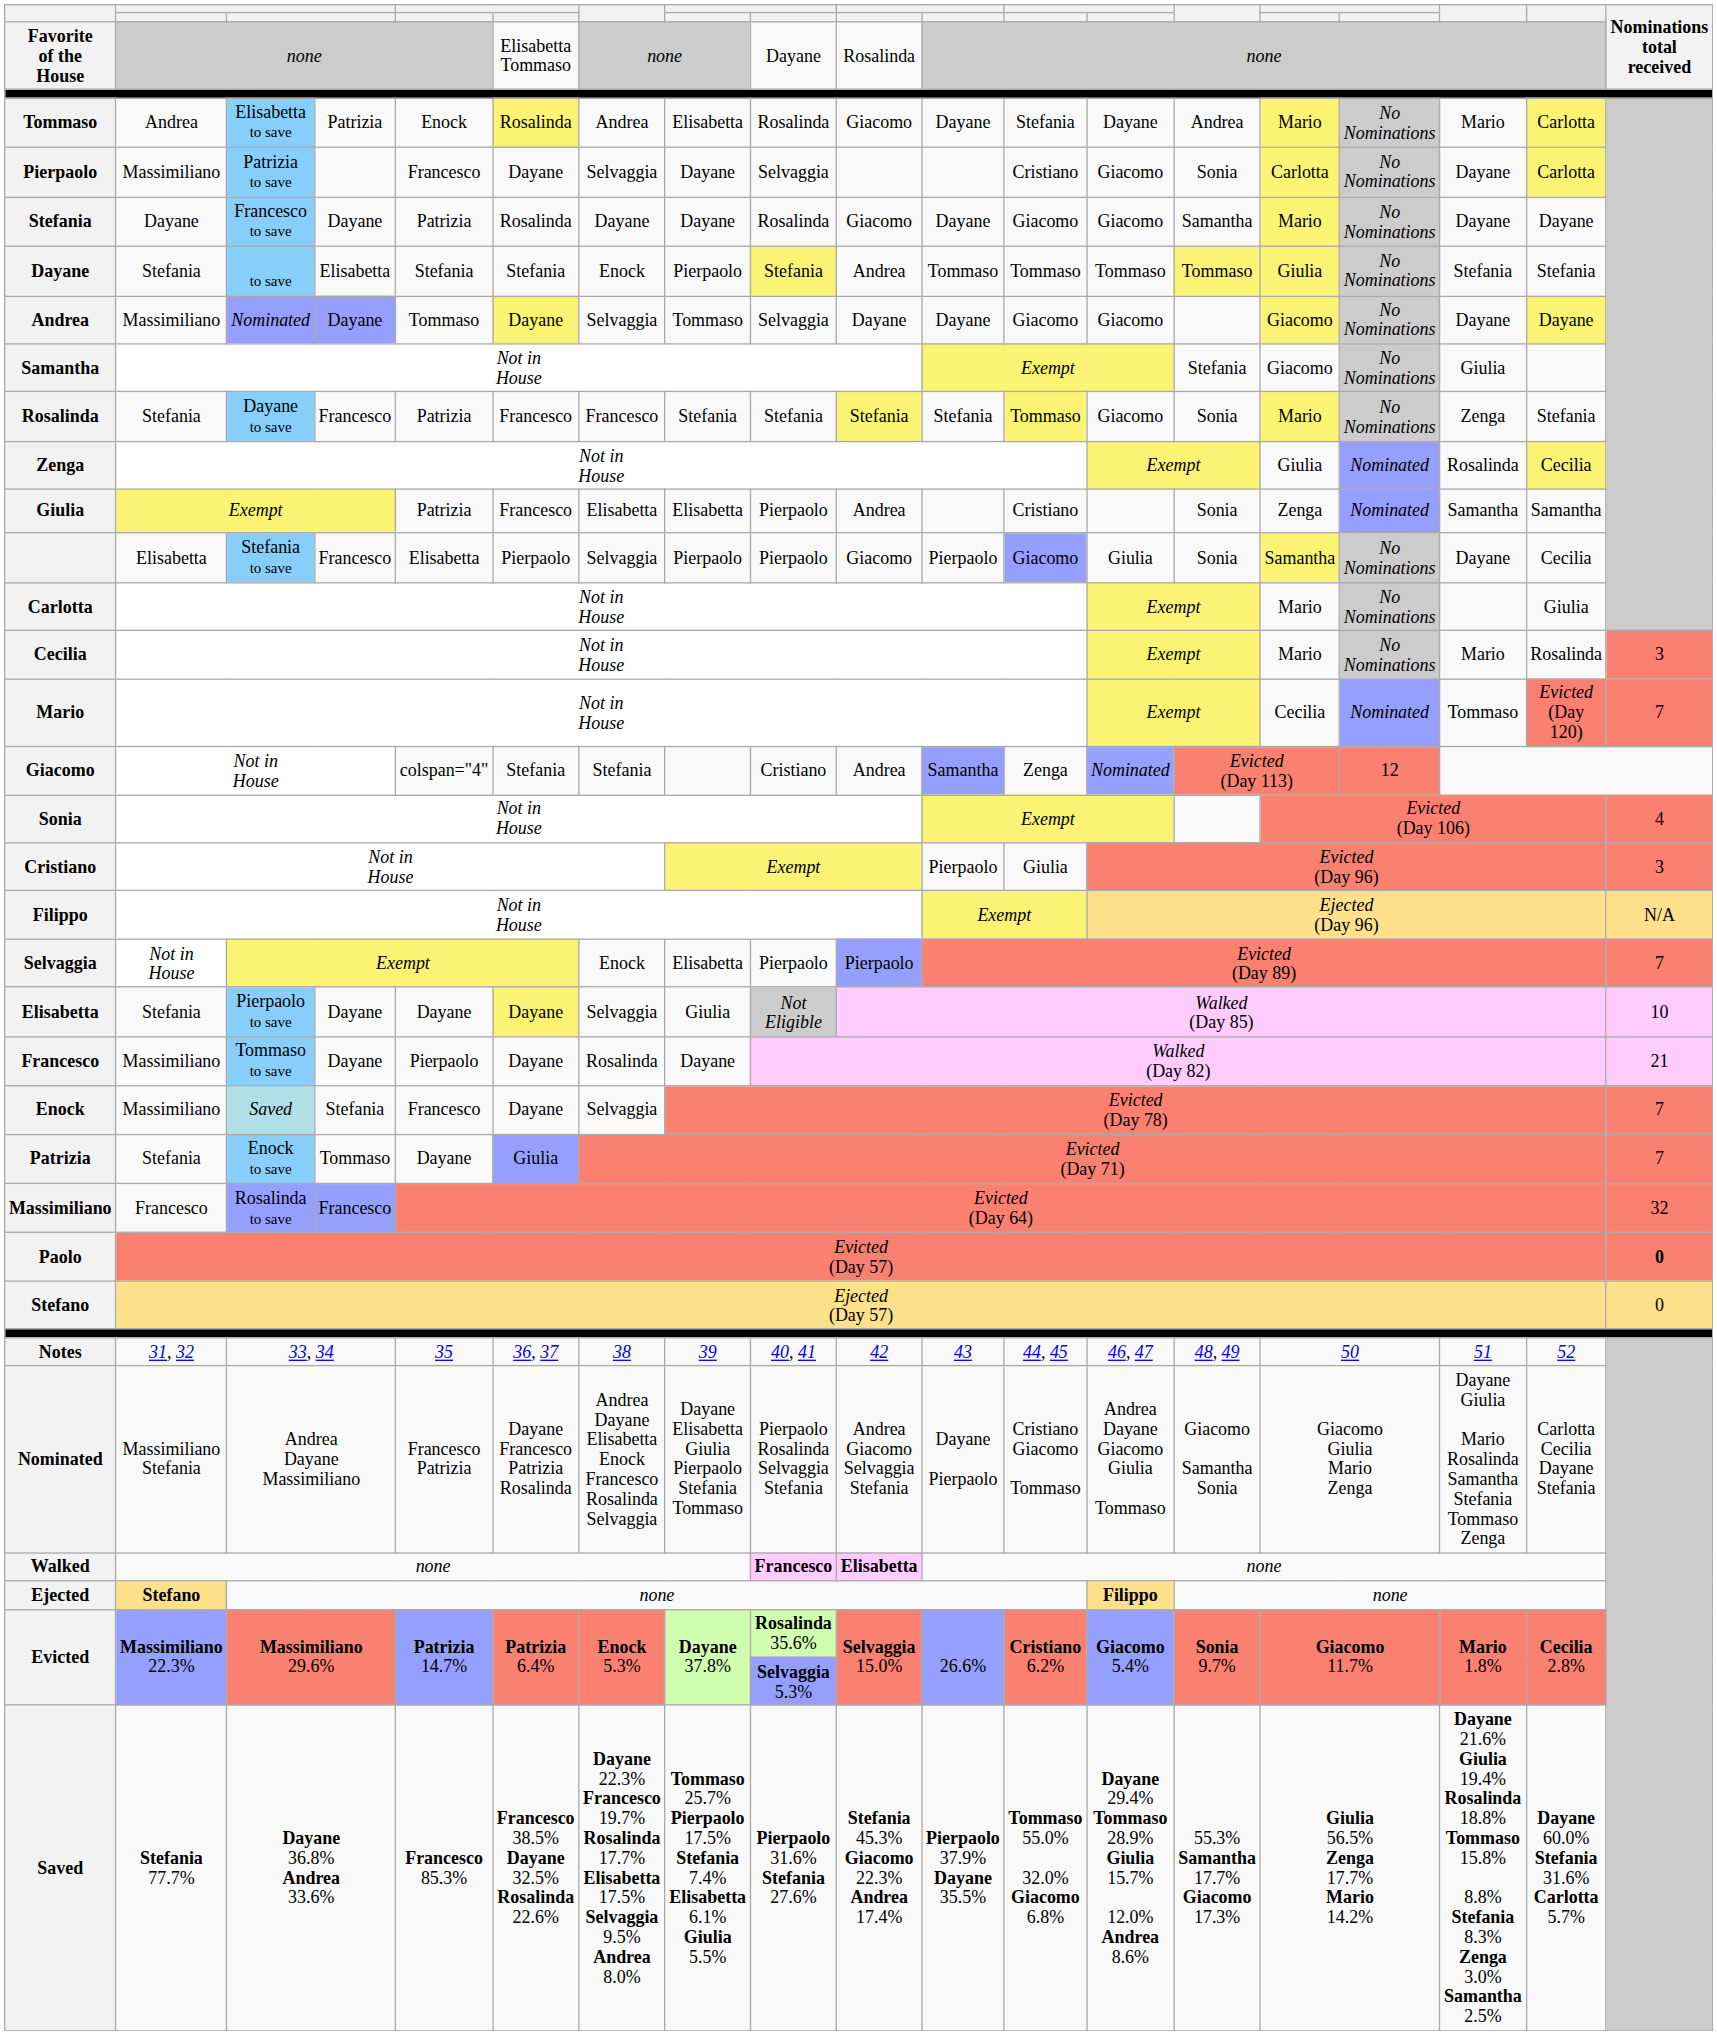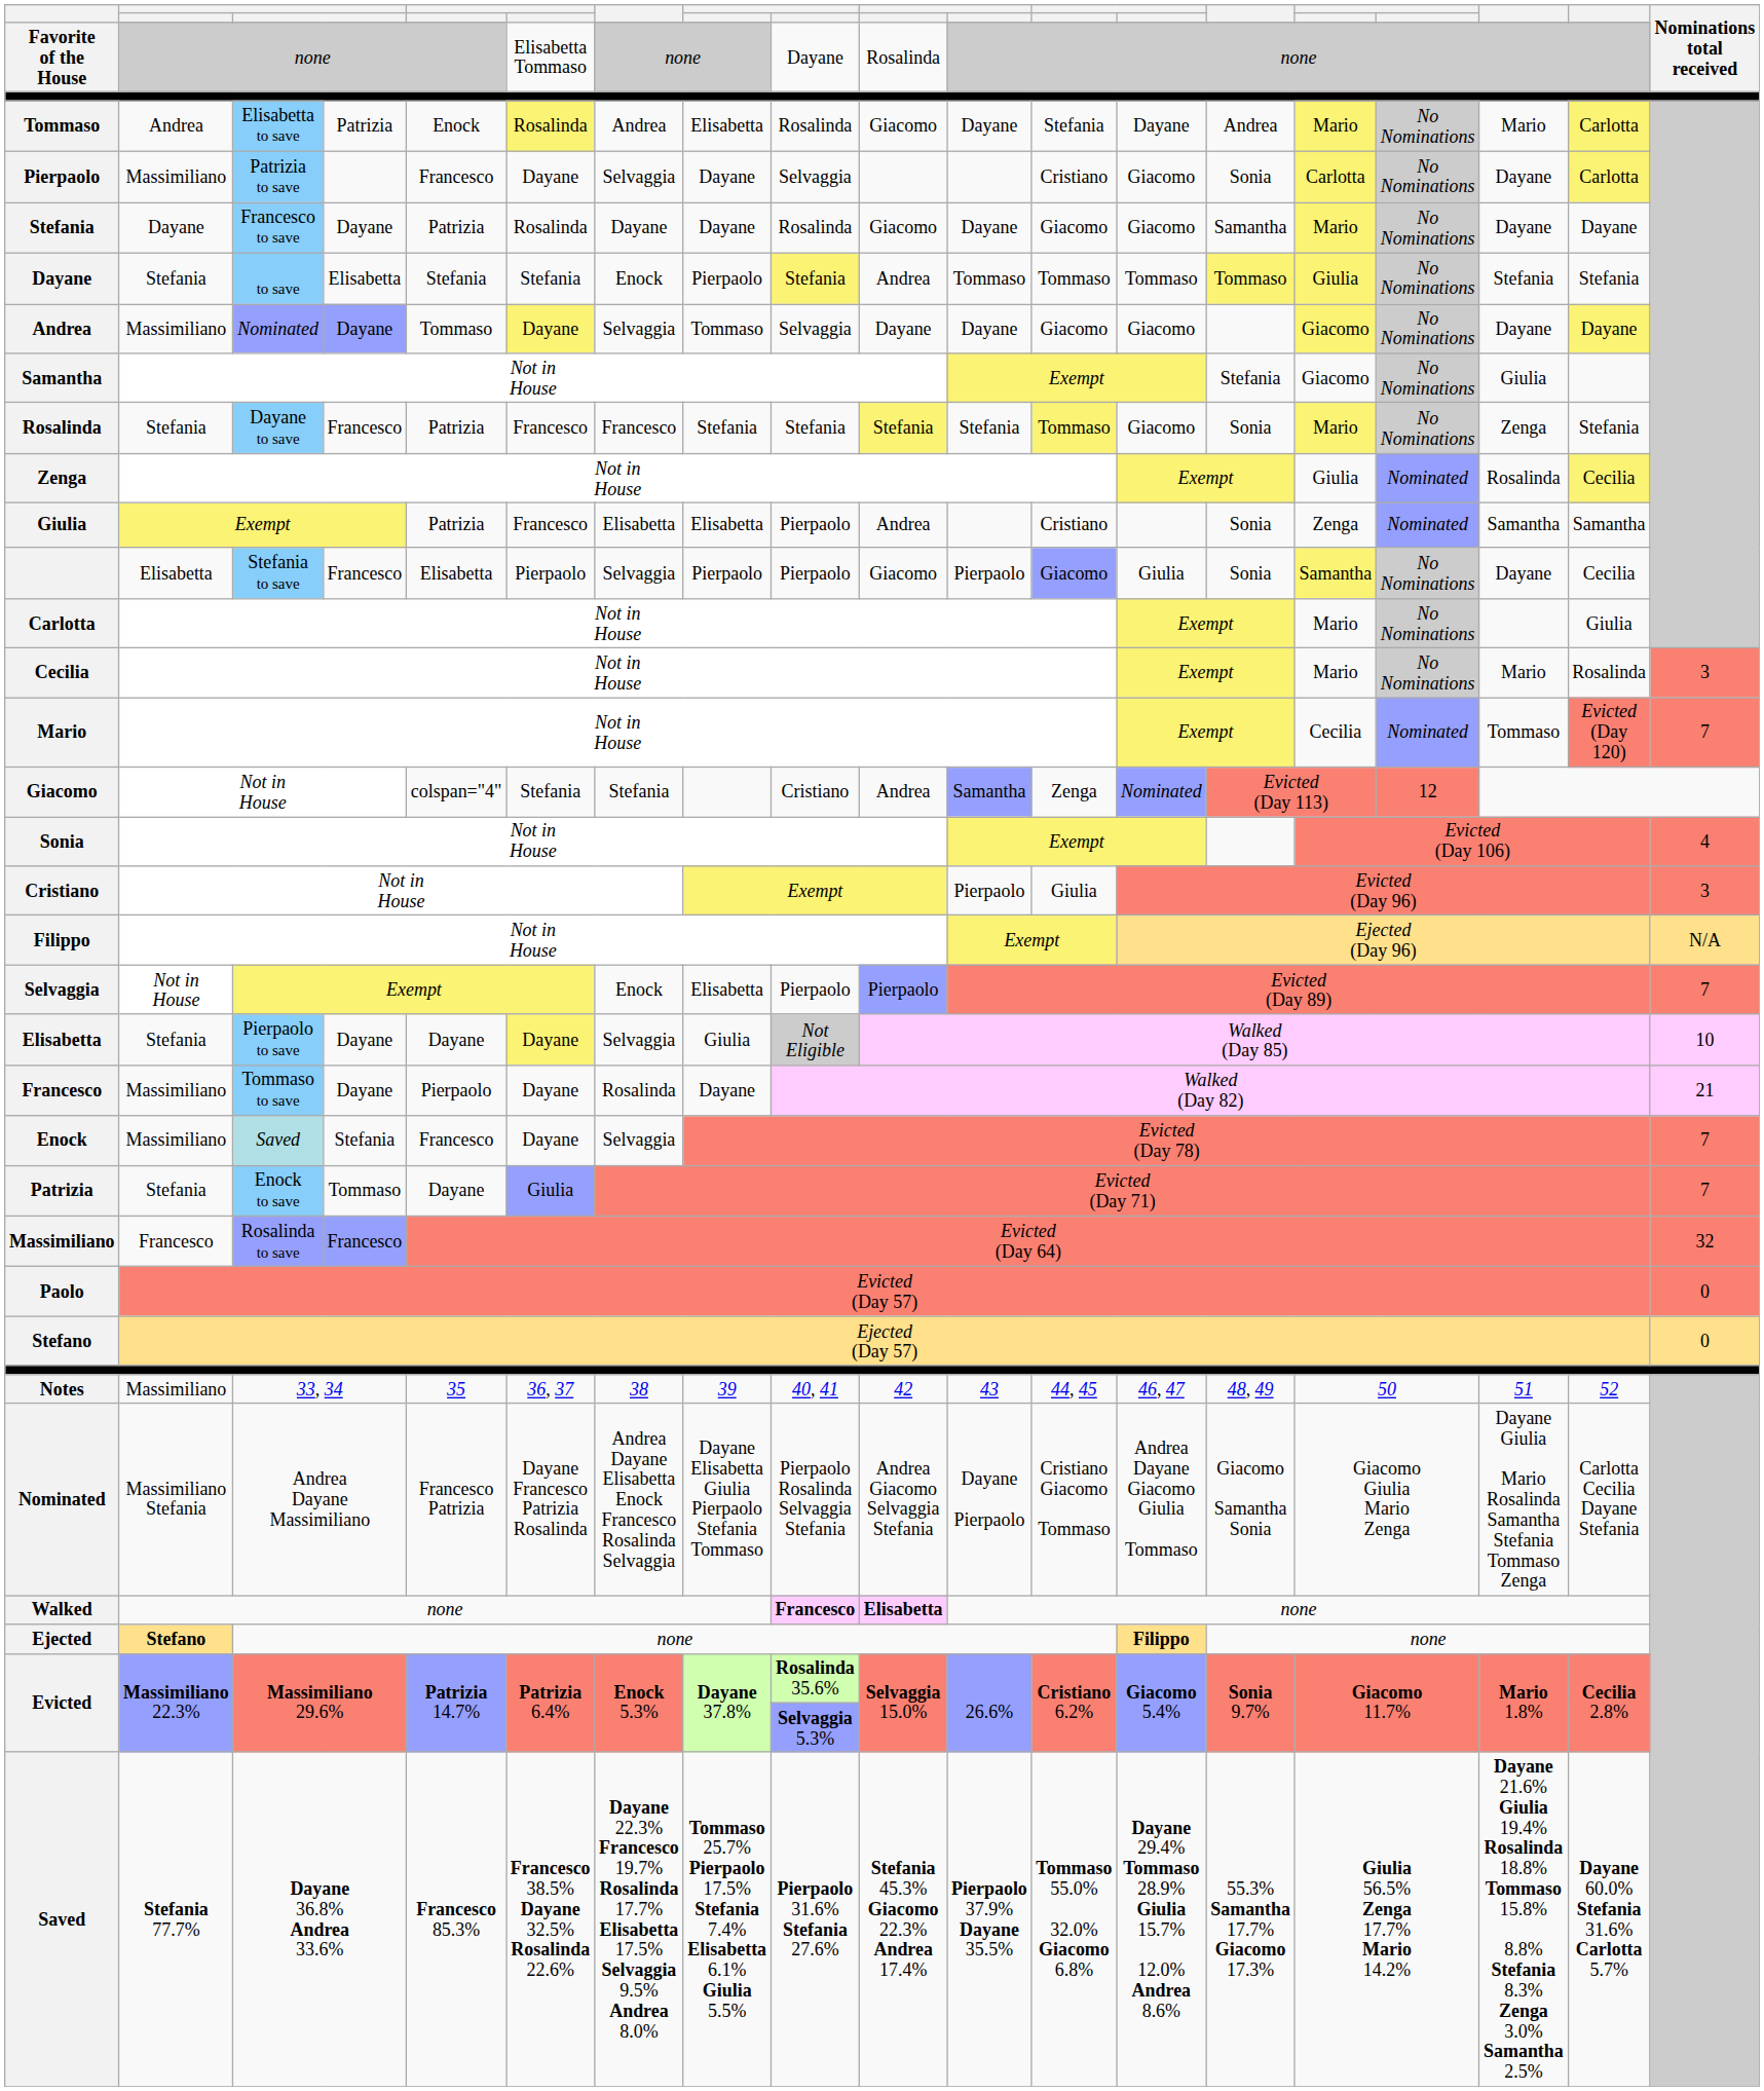Paolo | Nominations total received: bold -> normal
Notes | column 2: 31, 32 -> Massimiliano
